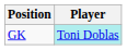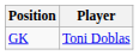GK | Player: paleturquoise background -> no background
